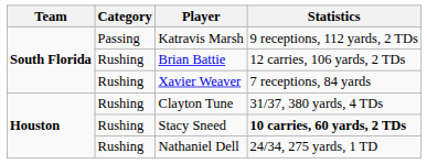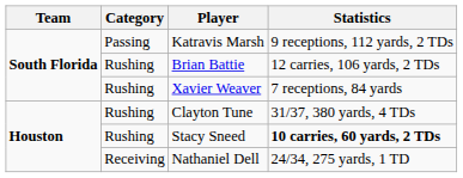Nathaniel Dell | Category: Rushing -> Receiving
